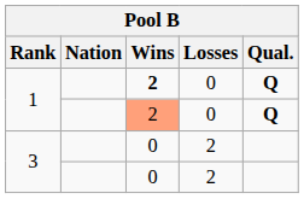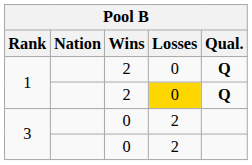row 3 | Wins: bold -> normal
row 4 | Wins: lightsalmon background -> no background
row 4 | Losses: no background -> gold background
